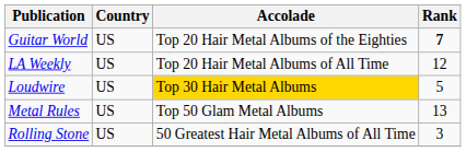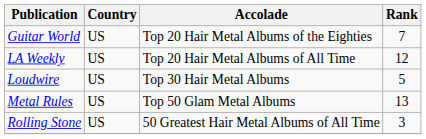Guitar World | Rank: bold -> normal
Loudwire | Accolade: gold background -> no background
